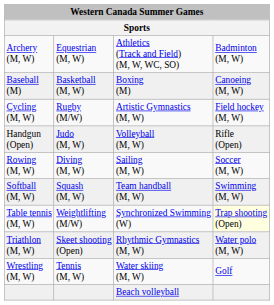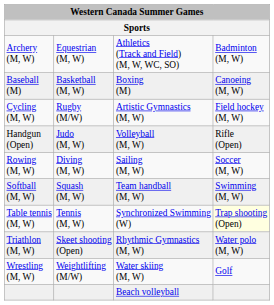Table tennis (M, W) | column 2: Weightlifting (M/W) -> Tennis (M, W)
Wrestling (M, W) | column 2: Tennis (M, W) -> Weightlifting (M/W)
